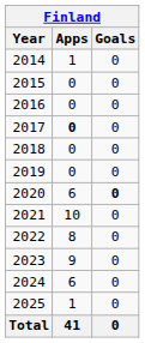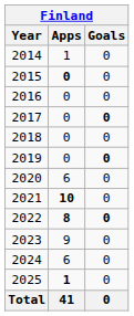2015 | Apps: normal -> bold
2017 | Apps: bold -> normal
2017 | Goals: normal -> bold
2019 | Goals: normal -> bold
2020 | Goals: bold -> normal
2021 | Apps: normal -> bold
2022 | Apps: normal -> bold
2022 | Goals: normal -> bold
2025 | Apps: normal -> bold
